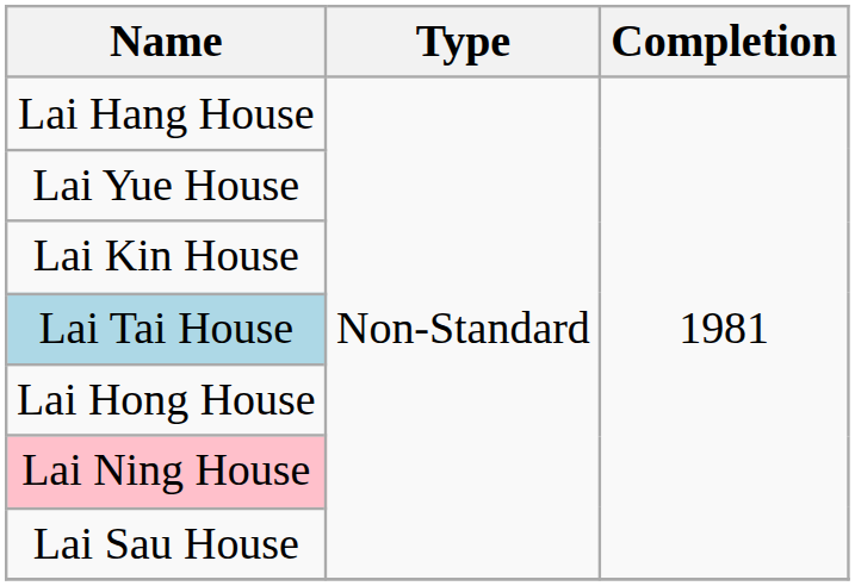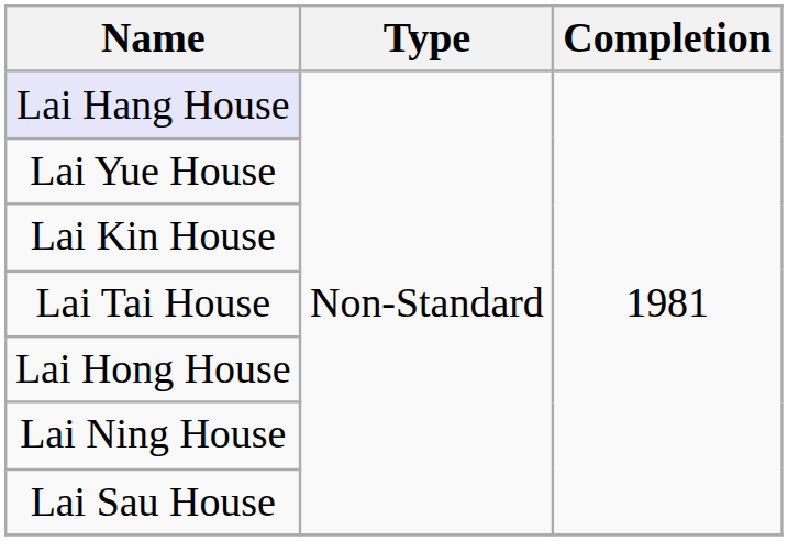Lai Hang House | Name: no background -> lavender background
Lai Tai House | Name: lightblue background -> no background
Lai Ning House | Name: pink background -> no background
